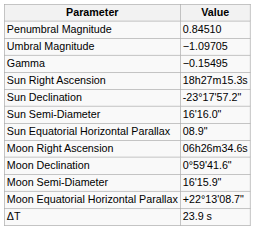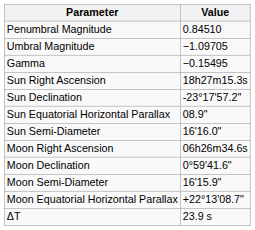rows swapped: Sun Semi-Diameter <-> Sun Equatorial Horizontal Parallax
